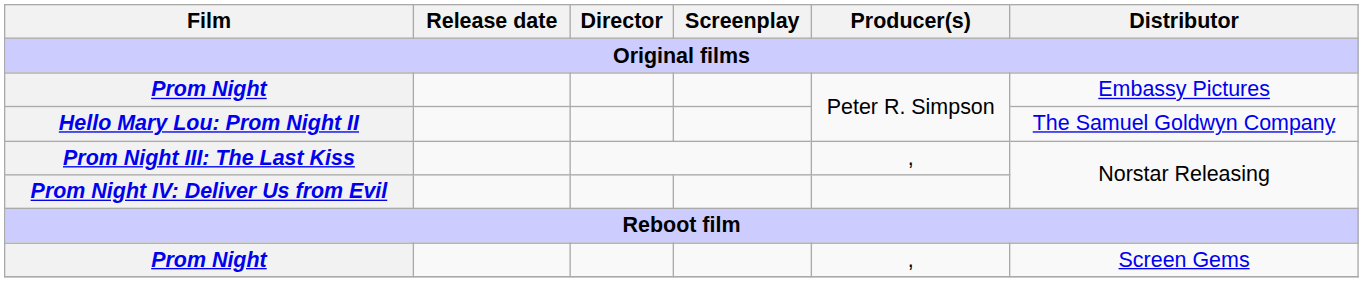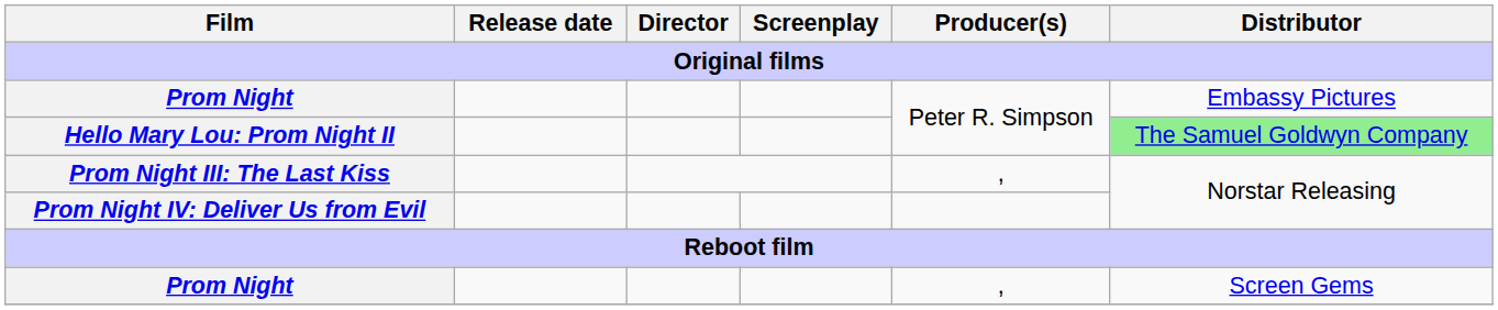Hello Mary Lou: Prom Night II | Distributor: no background -> lightgreen background
